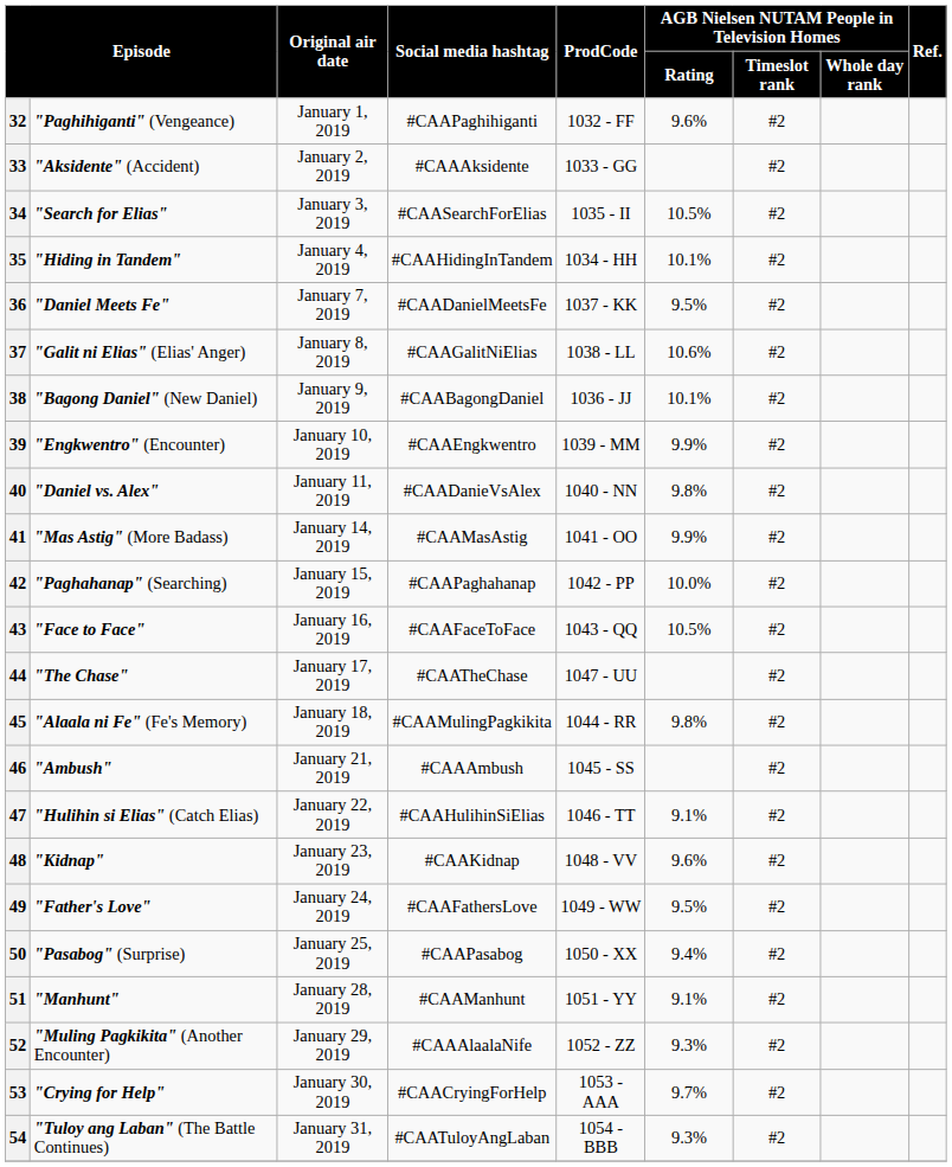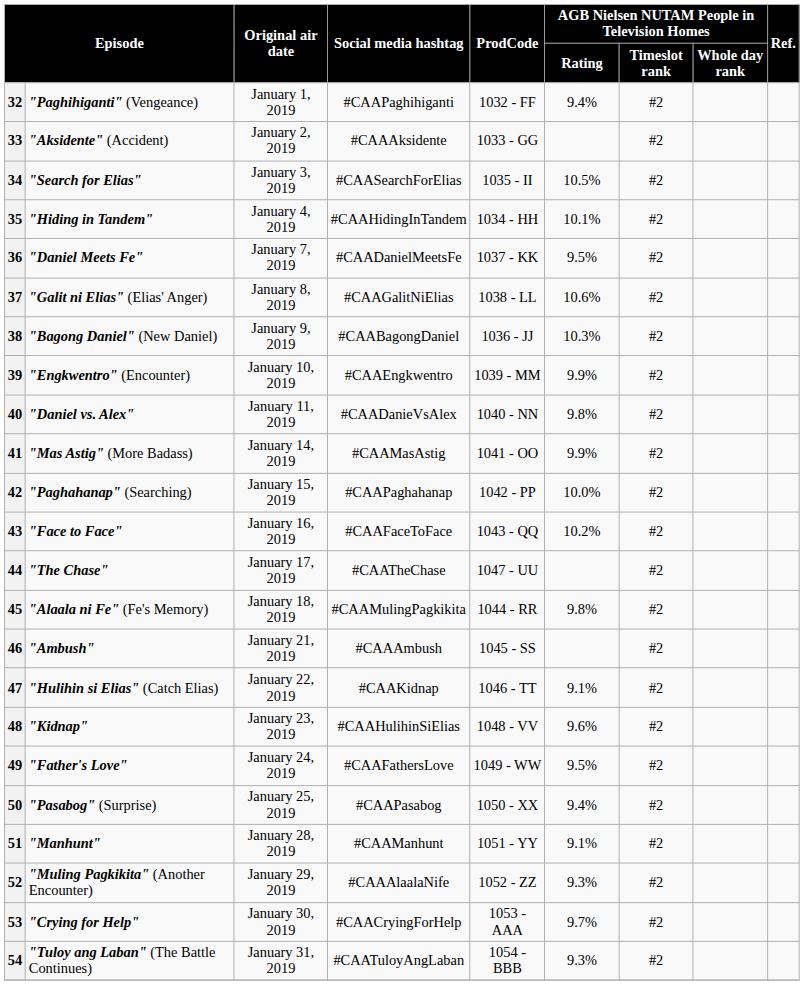32 | AGB Nielsen NUTAM People in Television Homes / Rating: 9.6% -> 9.4%
38 | AGB Nielsen NUTAM People in Television Homes / Rating: 10.1% -> 10.3%
43 | AGB Nielsen NUTAM People in Television Homes / Rating: 10.5% -> 10.2%
47 | Social media hashtag: #CAAHulihinSiElias -> #CAAKidnap
48 | Social media hashtag: #CAAKidnap -> #CAAHulihinSiElias
